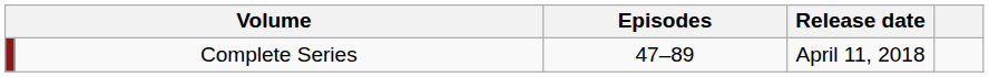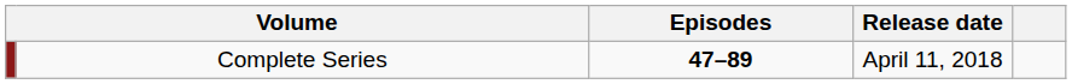Complete Series | Episodes: normal -> bold
